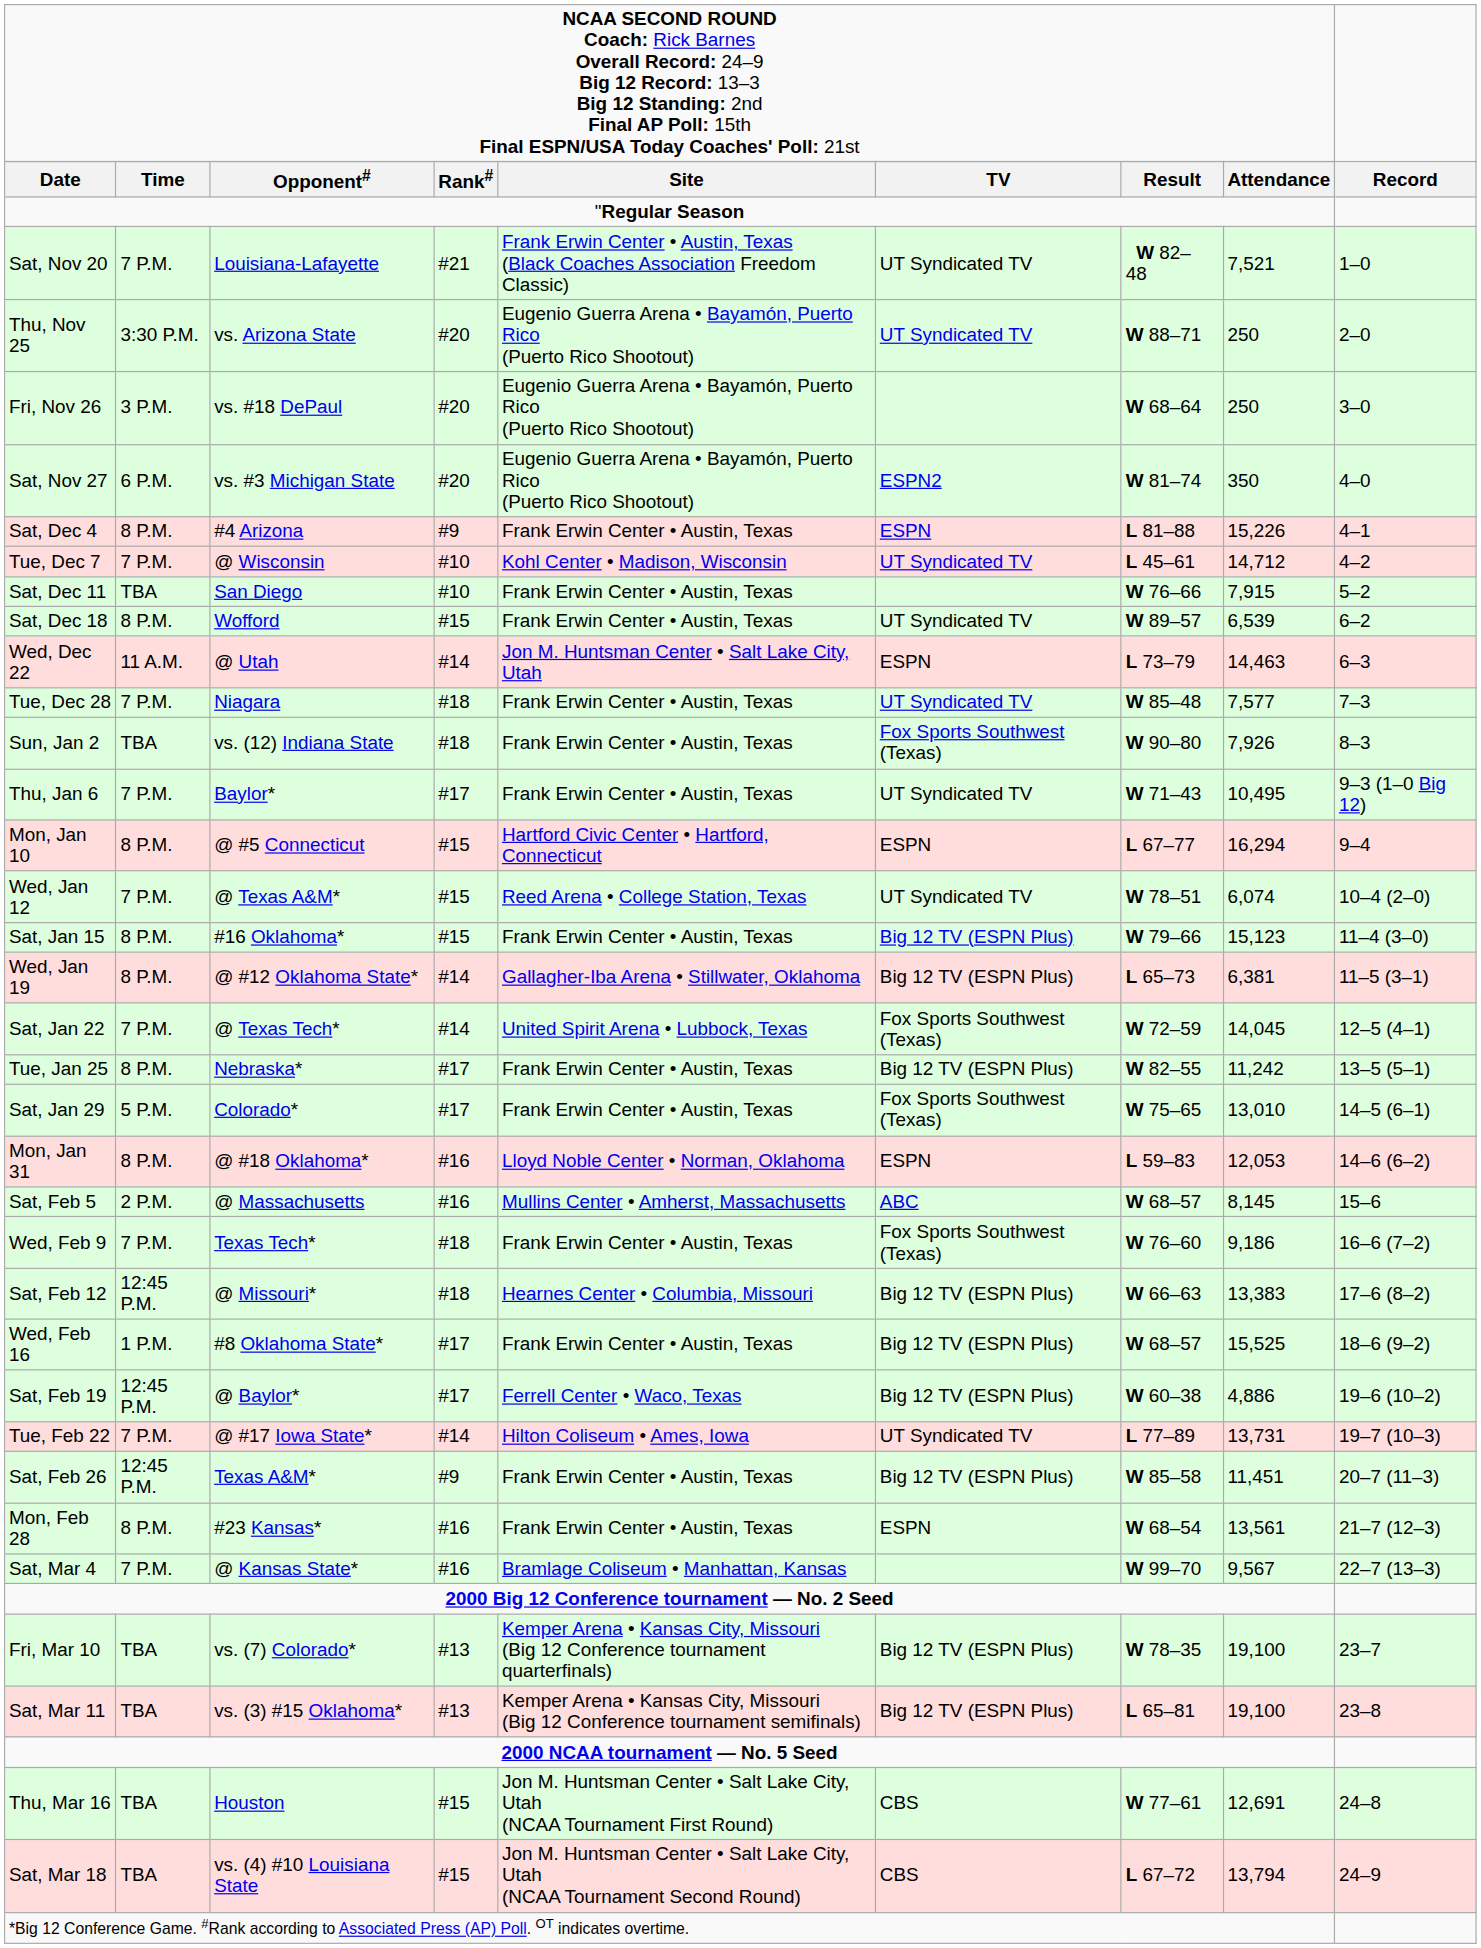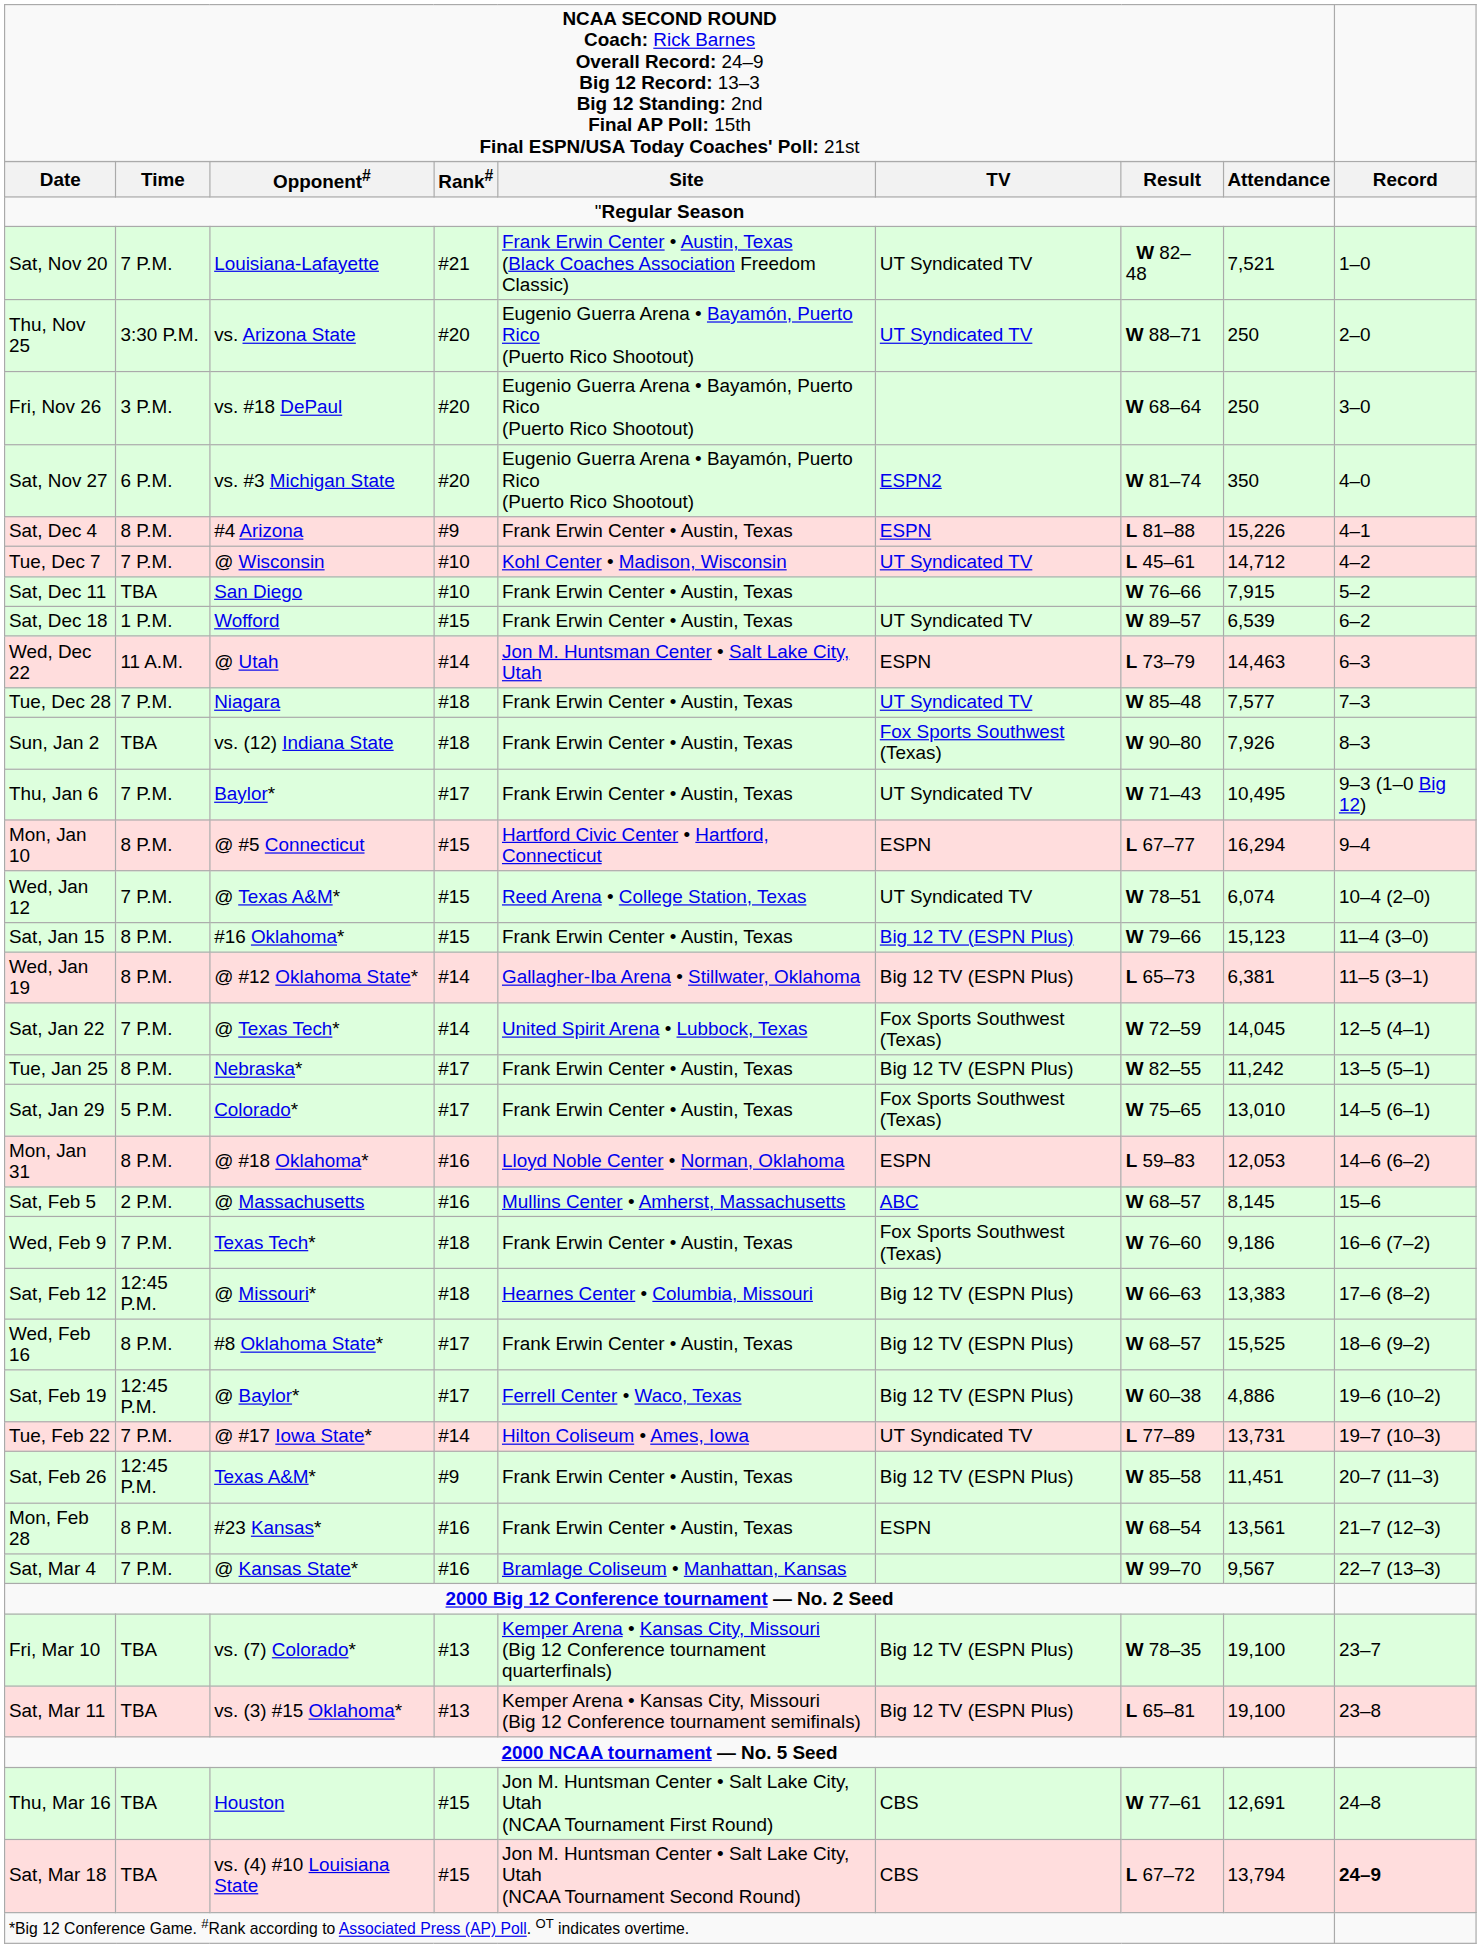Sat, Dec 18 | column 2: 8 P.M. -> 1 P.M.
Wed, Feb 16 | column 2: 1 P.M. -> 8 P.M.
Sat, Mar 18 | column 9: normal -> bold
